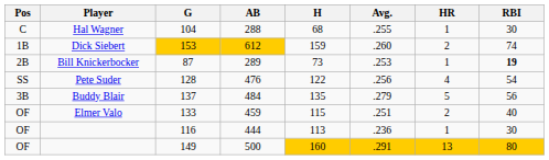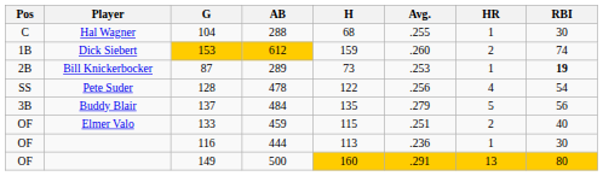128 | AB: 476 -> 478
